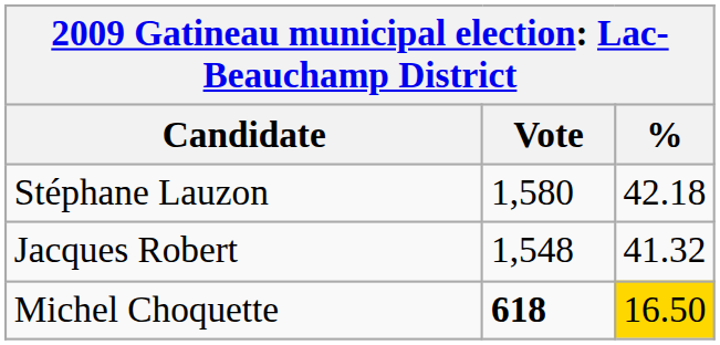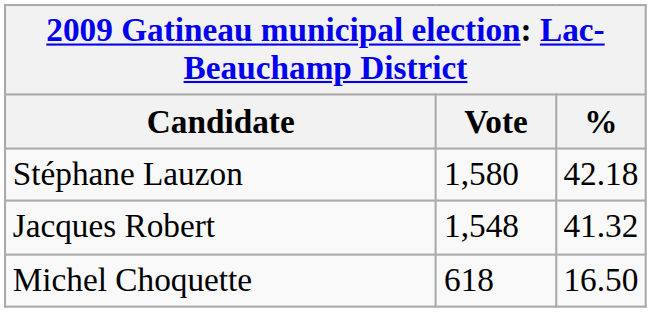Michel Choquette | Vote: bold -> normal
Michel Choquette | %: gold background -> no background
